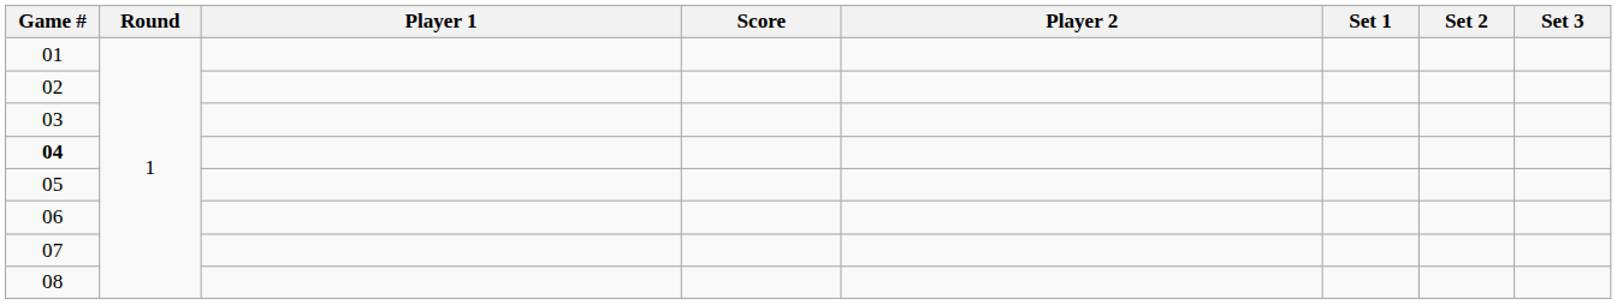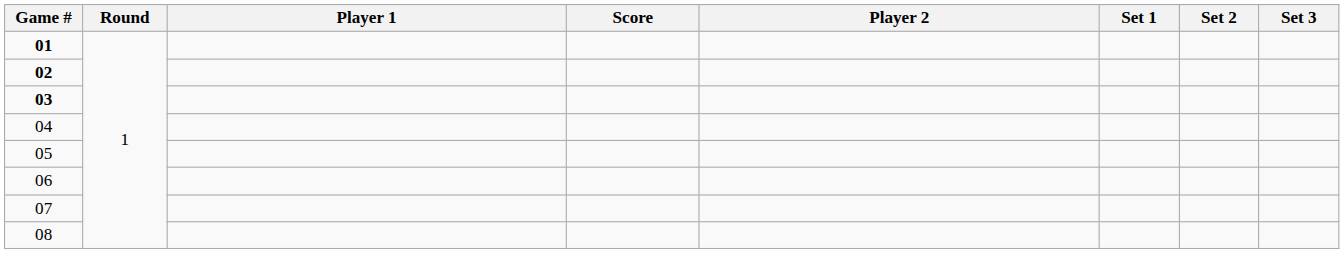01 | Game #: normal -> bold
02 | Game #: normal -> bold
03 | Game #: normal -> bold
04 | Game #: bold -> normal
